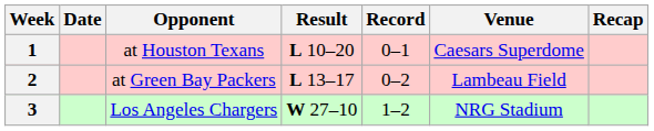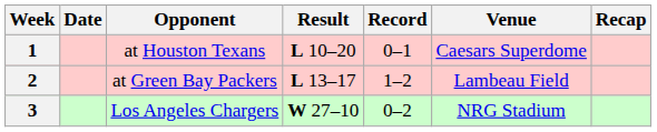2 | Record: 0–2 -> 1–2
3 | Record: 1–2 -> 0–2
